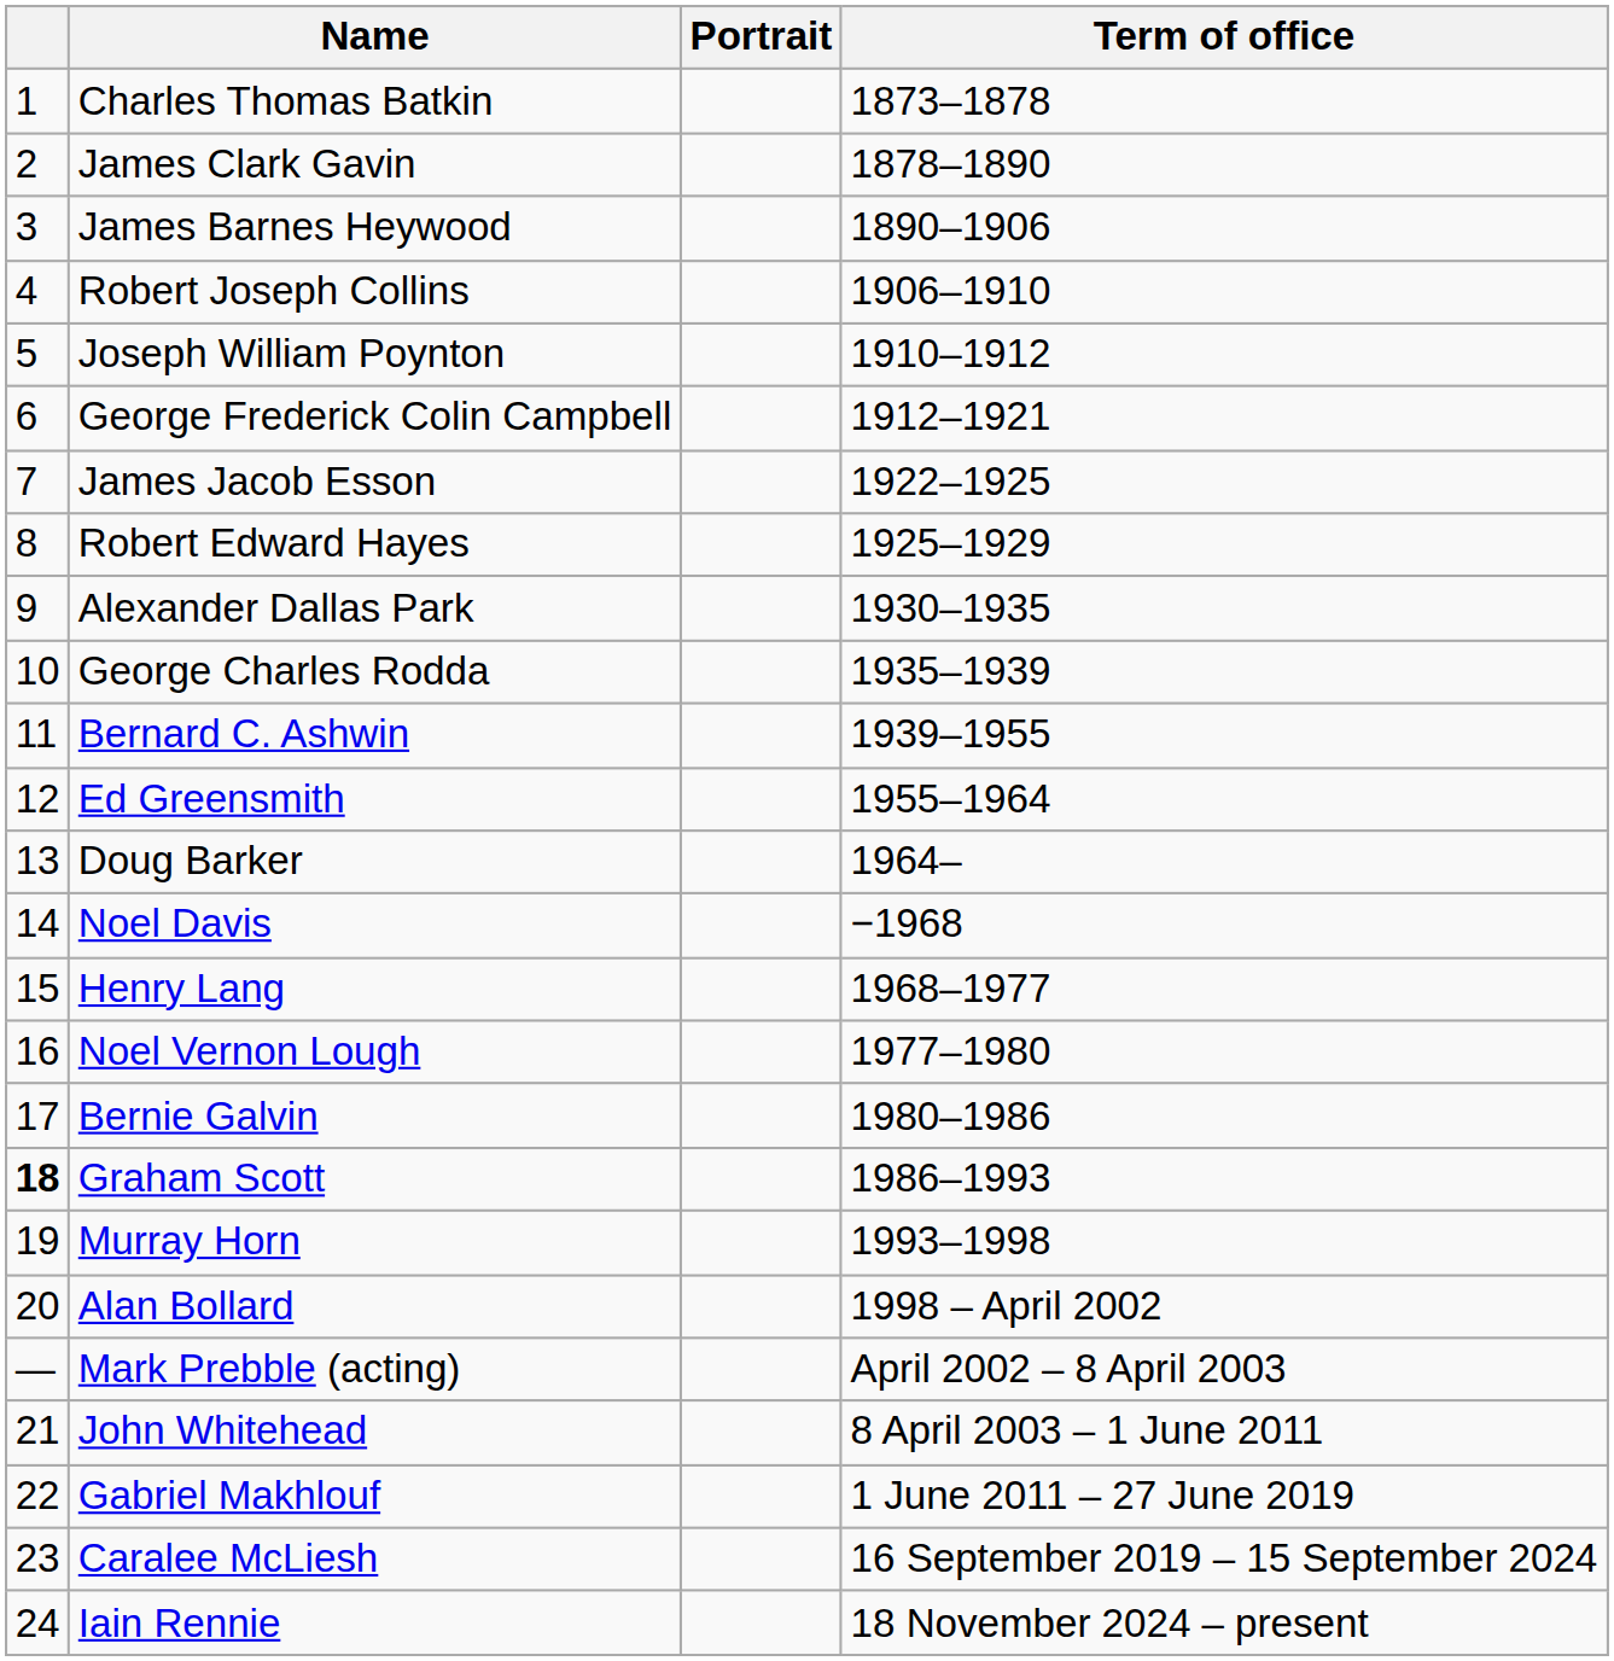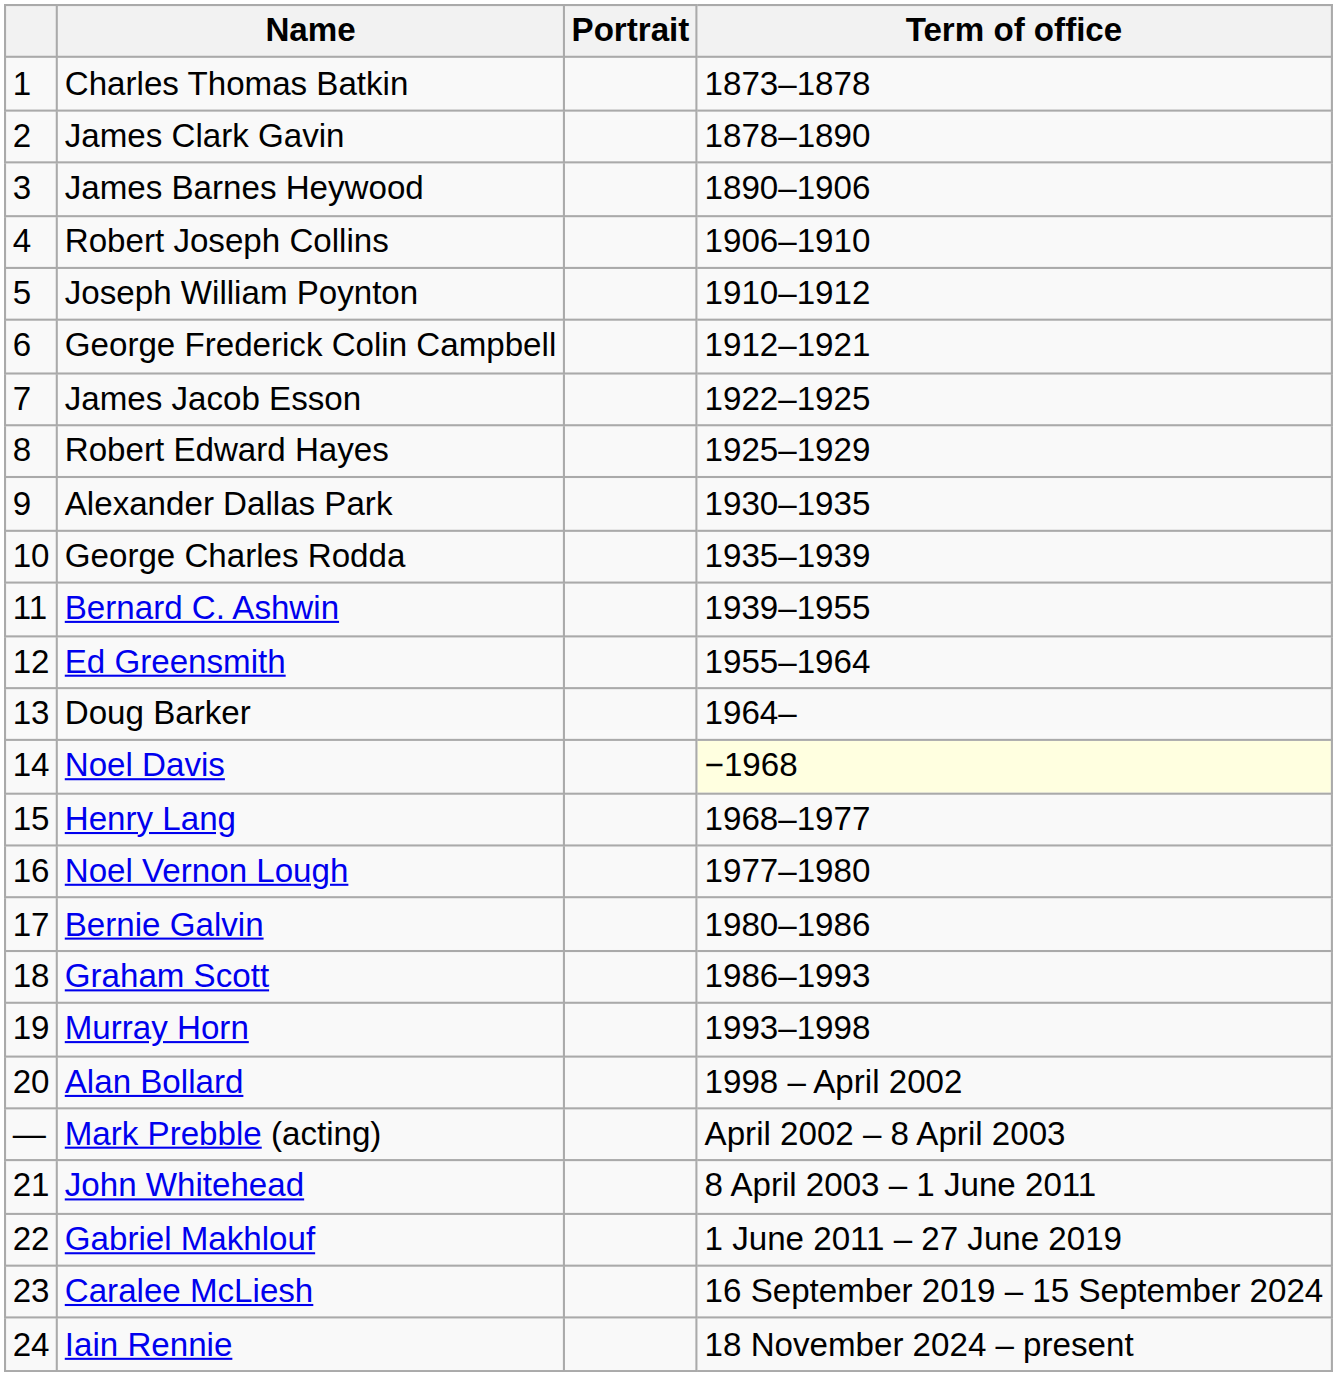Noel Davis | Term of office: no background -> lightyellow background
Graham Scott | column 1: bold -> normal
